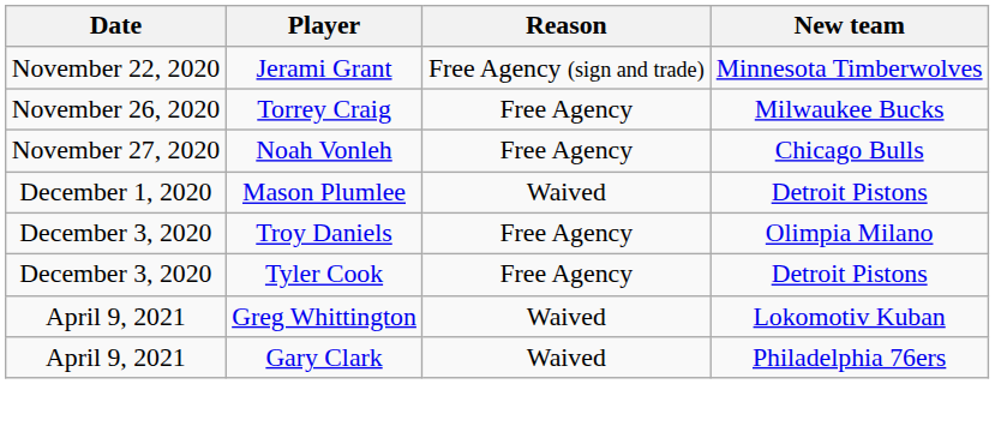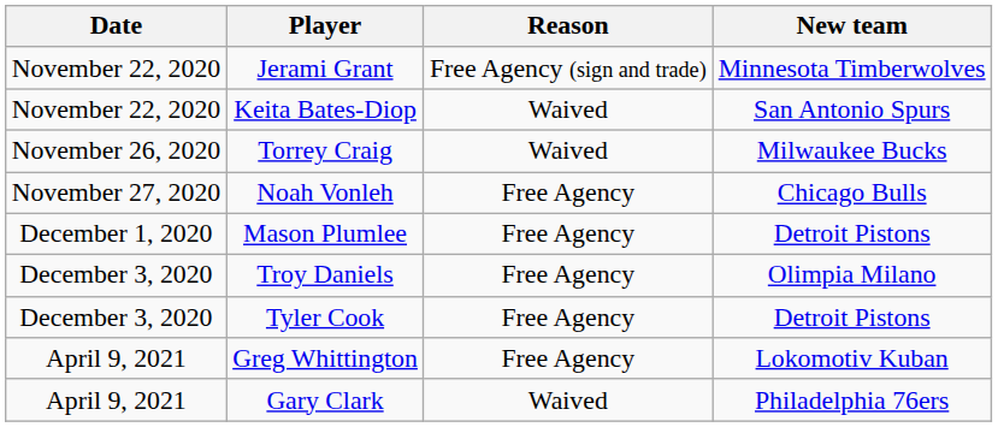+ row: November 22, 2020 | Keita Bates-Diop | Waived | San Antonio Spurs
Torrey Craig | Reason: Free Agency -> Waived
Mason Plumlee | Reason: Waived -> Free Agency
Greg Whittington | Reason: Waived -> Free Agency
